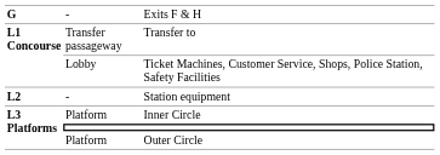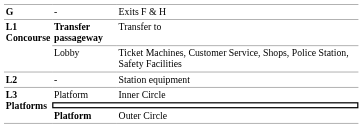Transfer to | column 2: normal -> bold
Outer Circle | column 2: normal -> bold
